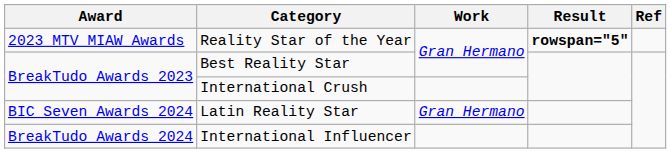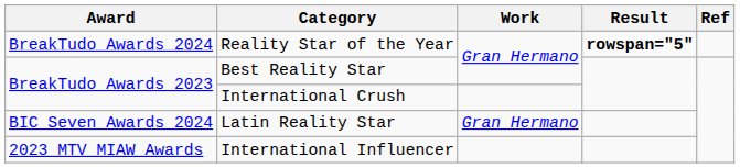Reality Star of the Year | Award: 2023 MTV MIAW Awards -> BreakTudo Awards 2024
International Influencer | Award: BreakTudo Awards 2024 -> 2023 MTV MIAW Awards
